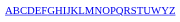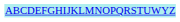row 1 | column 1: no background -> paleturquoise background
